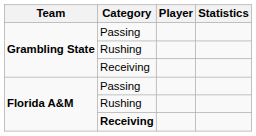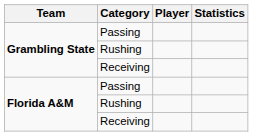Florida A&M / Receiving | Category: bold -> normal
